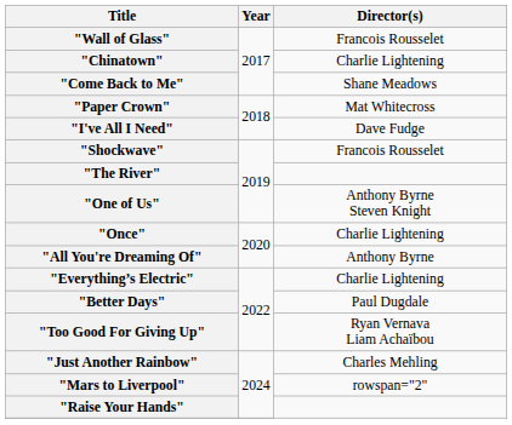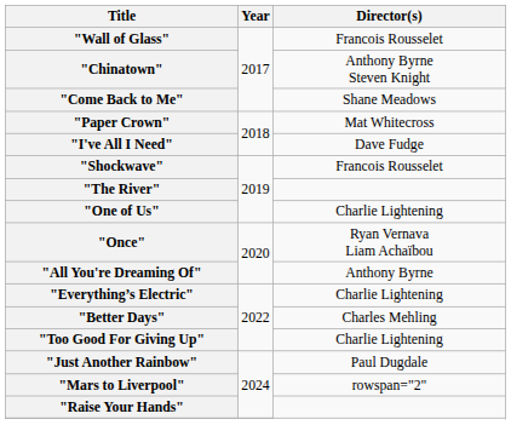"Chinatown" | Director(s): Charlie Lightening -> Anthony Byrne Steven Knight
"One of Us" | Director(s): Anthony Byrne Steven Knight -> Charlie Lightening
"Once" | Director(s): Charlie Lightening -> Ryan Vernava Liam Achaïbou
"Better Days" | Director(s): Paul Dugdale -> Charles Mehling
"Too Good For Giving Up" | Director(s): Ryan Vernava Liam Achaïbou -> Charlie Lightening
"Just Another Rainbow" | Director(s): Charles Mehling -> Paul Dugdale
